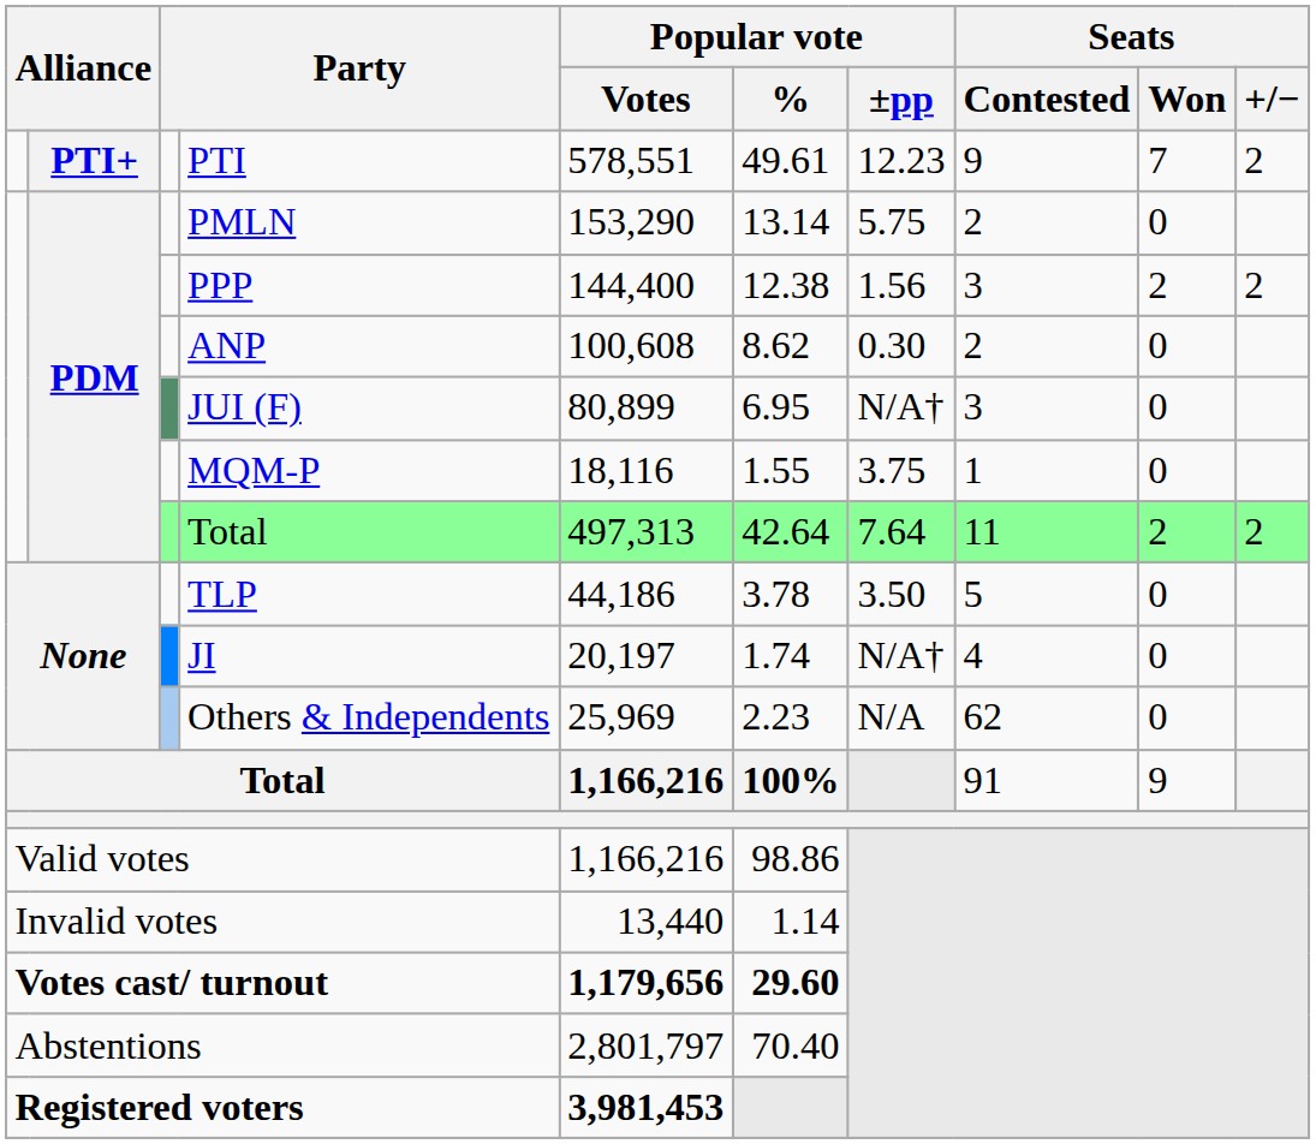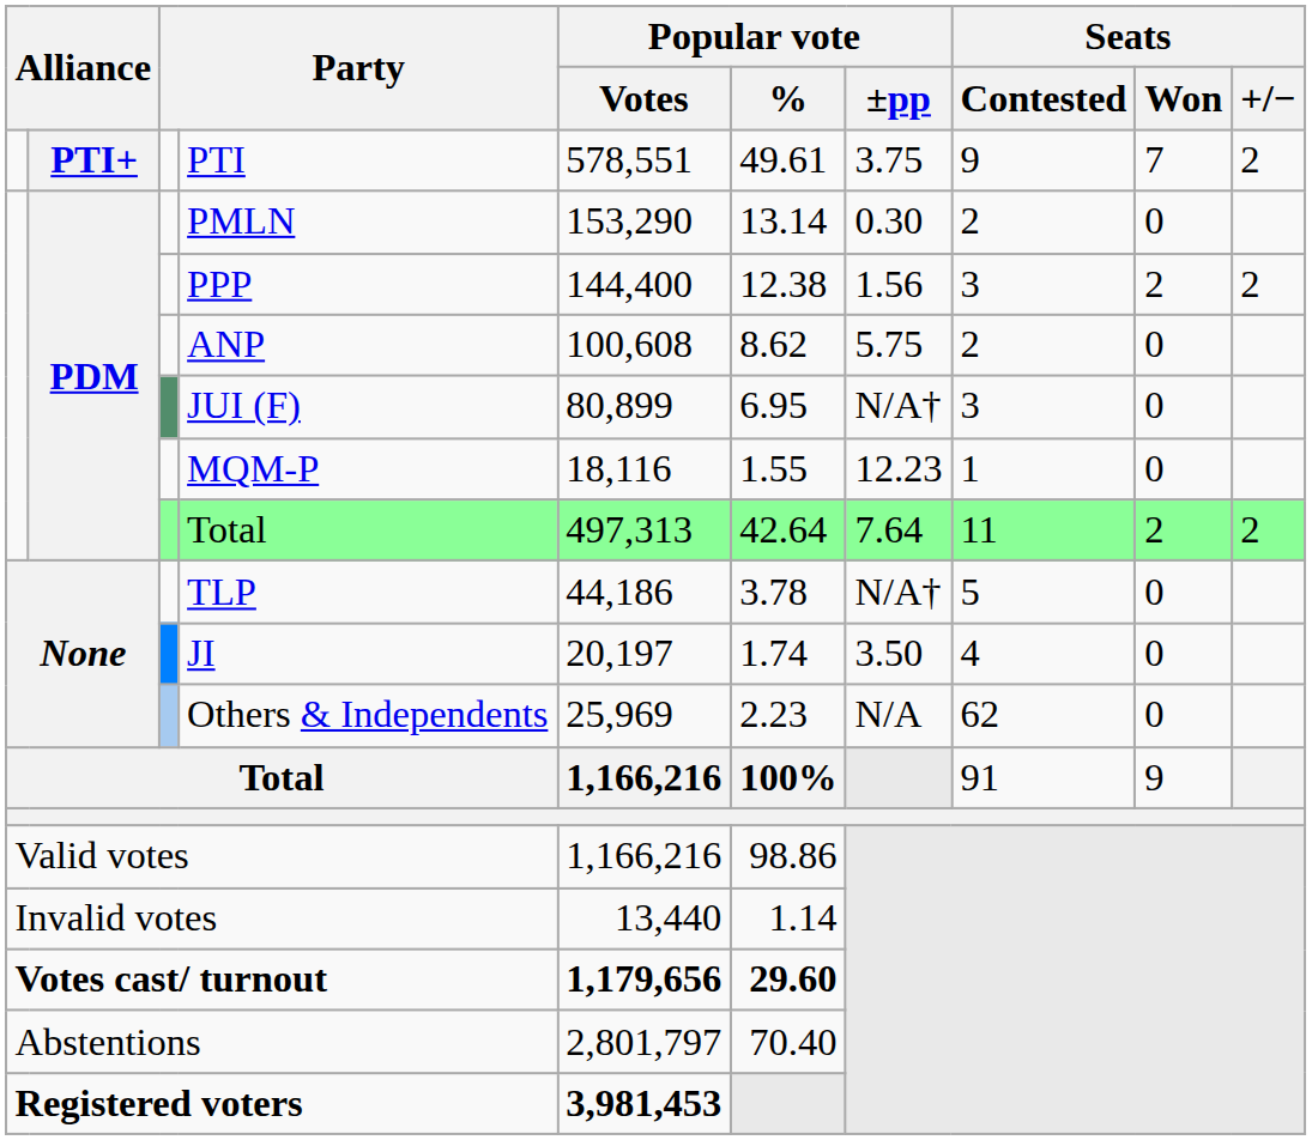PTI | Popular vote / ±pp: 12.23 -> 3.75
PMLN | Popular vote / ±pp: 5.75 -> 0.30
ANP | Popular vote / ±pp: 0.30 -> 5.75
MQM-P | Popular vote / ±pp: 3.75 -> 12.23
TLP | Popular vote / ±pp: 3.50 -> N/A†
JI | Popular vote / ±pp: N/A† -> 3.50
